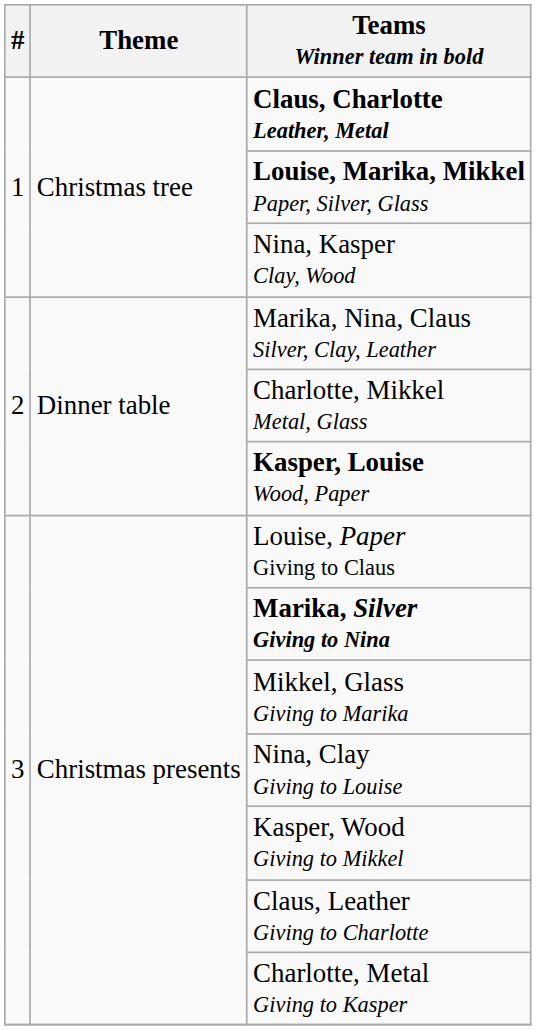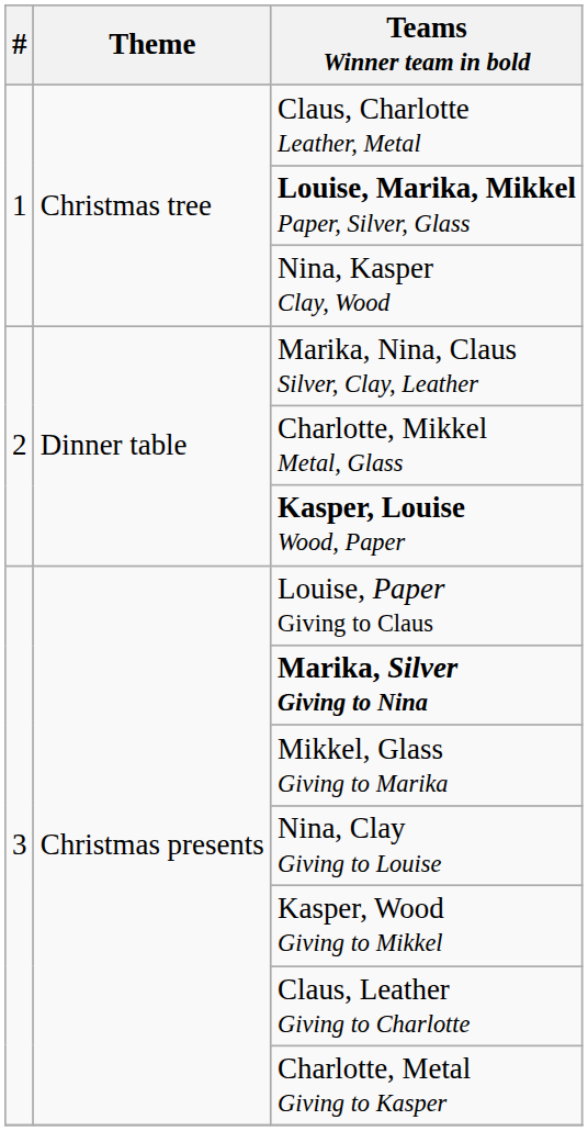Claus, Charlotte Leather, Metal | Teams Winner team in bold: bold -> normal
